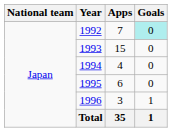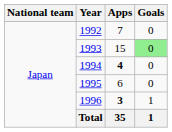1992 | Goals: paleturquoise background -> no background
1993 | Goals: no background -> lightgreen background
1994 | Apps: normal -> bold
1996 | Apps: normal -> bold
